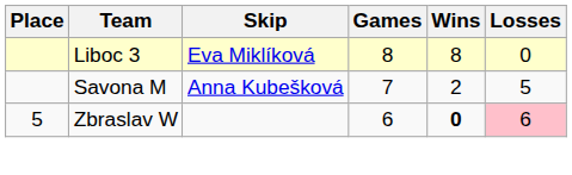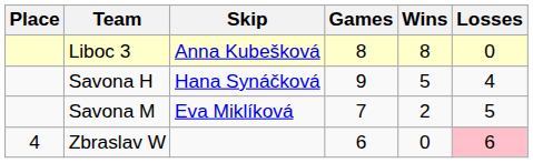Liboc 3 | Skip: Eva Miklíková -> Anna Kubešková
+ row: Savona H | Hana Synáčková | 9 | 5 | 4
Savona M | Skip: Anna Kubešková -> Eva Miklíková
Zbraslav W | Place: 5 -> 4
Zbraslav W | Wins: bold -> normal
